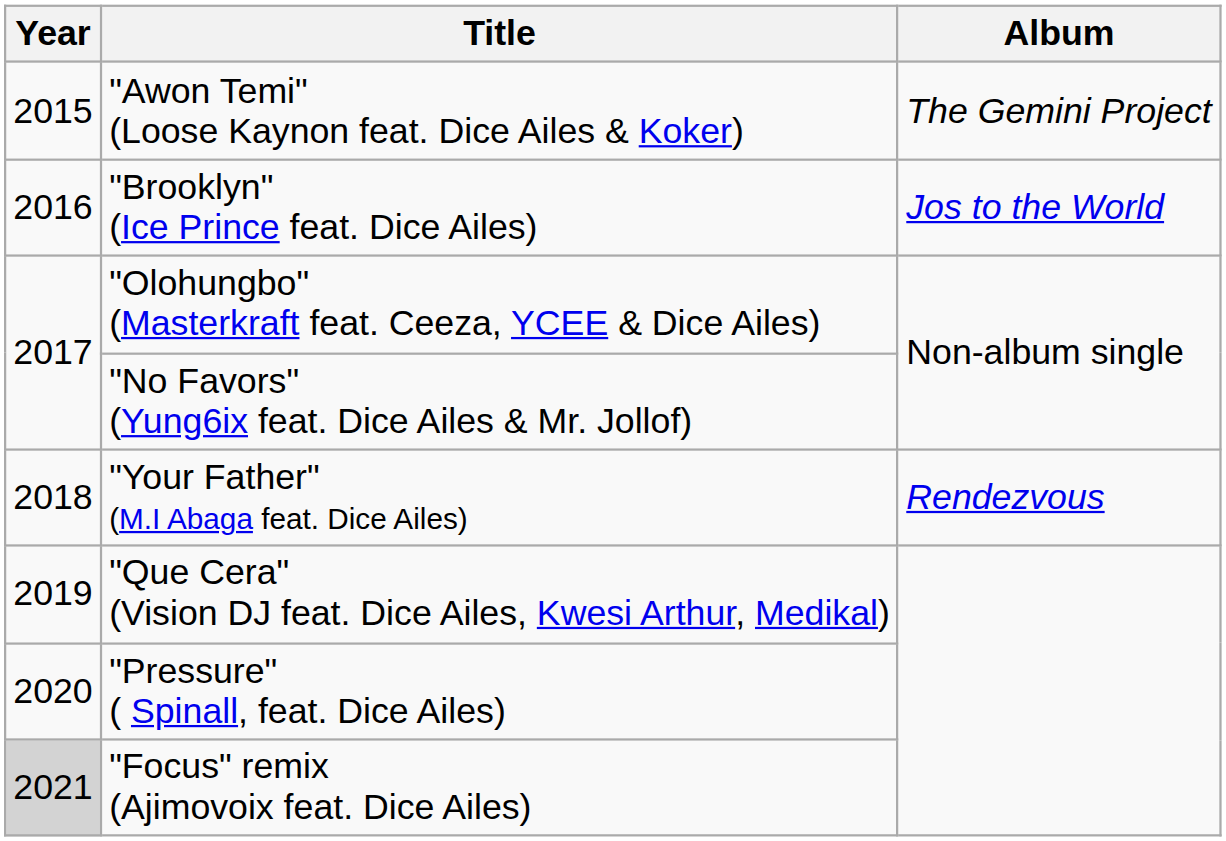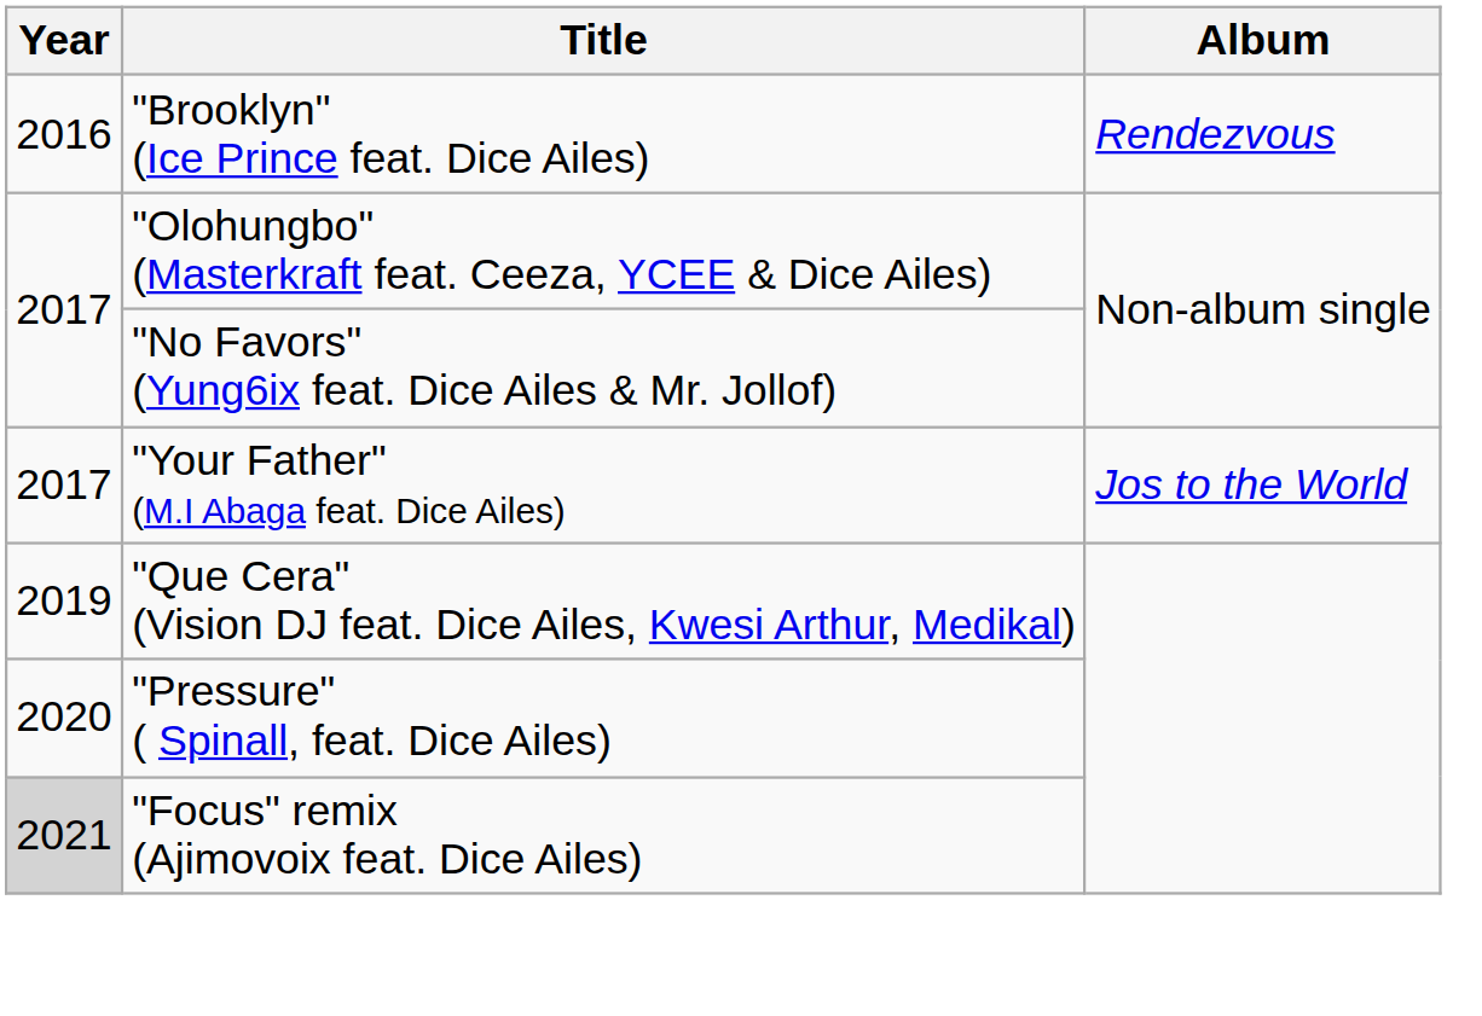- row: 2015 | "Awon Temi" (Loose Kaynon feat. Dice Ailes & Koker) | The Gemini Project
"Brooklyn" (Ice Prince feat. Dice Ailes) | Album: Jos to the World -> Rendezvous
"Your Father" (M.I Abaga feat. Dice Ailes) | Year: 2018 -> 2017
"Your Father" (M.I Abaga feat. Dice Ailes) | Album: Rendezvous -> Jos to the World
